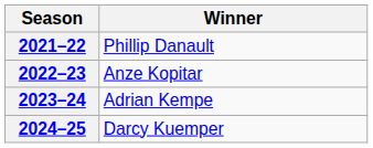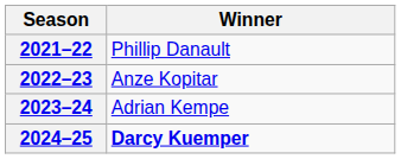2024–25 | Winner: normal -> bold
